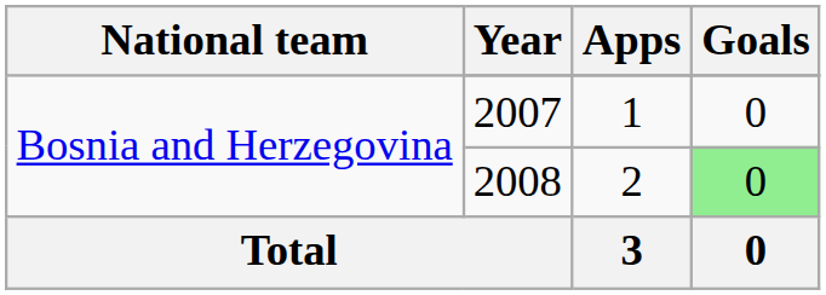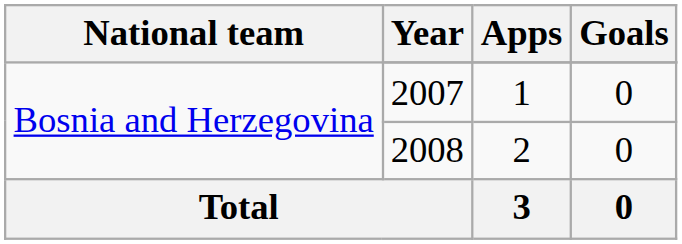2008 | Goals: lightgreen background -> no background
